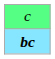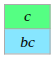row 2 | column 1: bold -> normal
